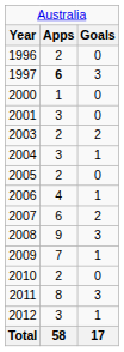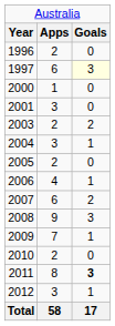1997 | column 2: bold -> normal
1997 | column 3: no background -> lightyellow background
2011 | column 3: normal -> bold
